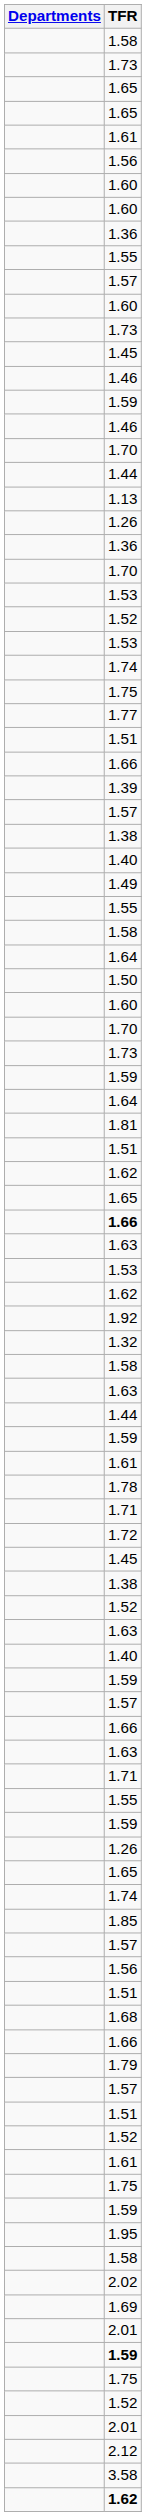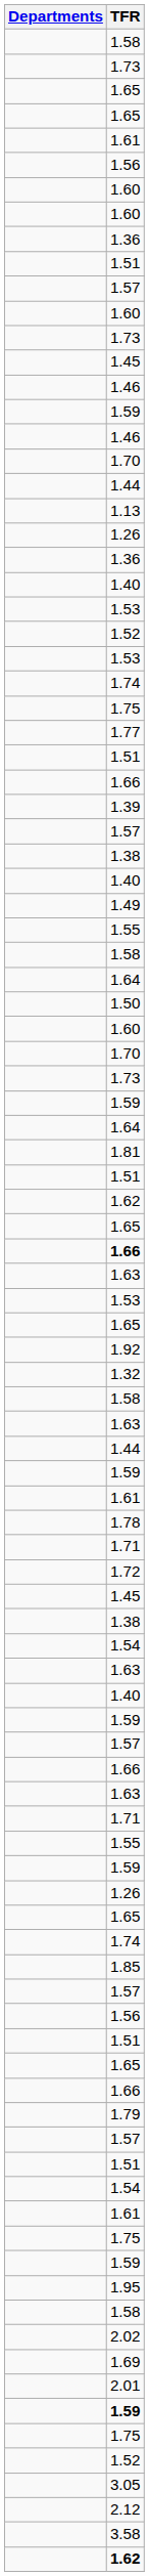row 11 | TFR: 1.55 -> 1.51
row 24 | TFR: 1.70 -> 1.40
row 54 | TFR: 1.62 -> 1.65
row 67 | TFR: 1.52 -> 1.54
row 84 | TFR: 1.68 -> 1.65
row 89 | TFR: 1.52 -> 1.54
row 101 | TFR: 2.01 -> 3.05
